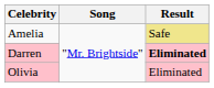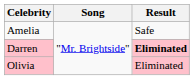Amelia | Result: khaki background -> no background
